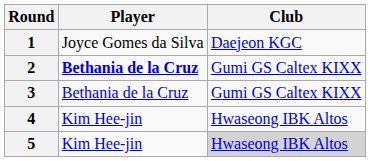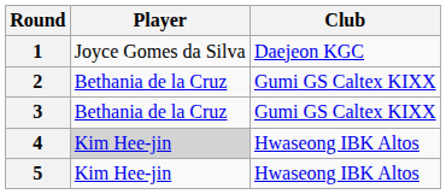2 | Player: bold -> normal
4 | Player: no background -> lightgrey background
5 | Club: lightgrey background -> no background
